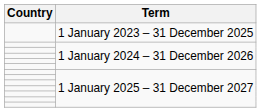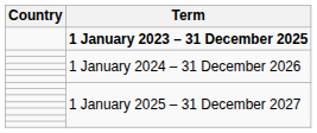row 2 | Term: normal -> bold
